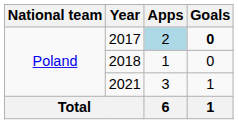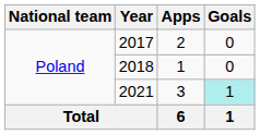2017 | Apps: lightblue background -> no background
2017 | Goals: bold -> normal
2021 | Goals: no background -> paleturquoise background
